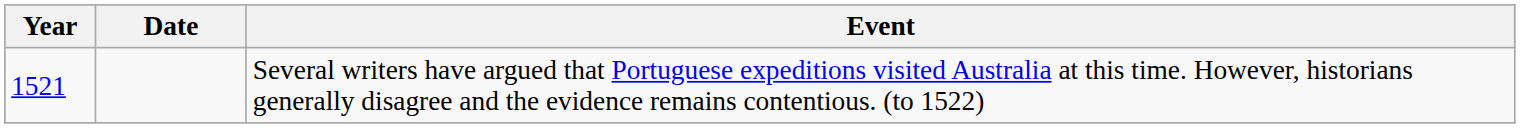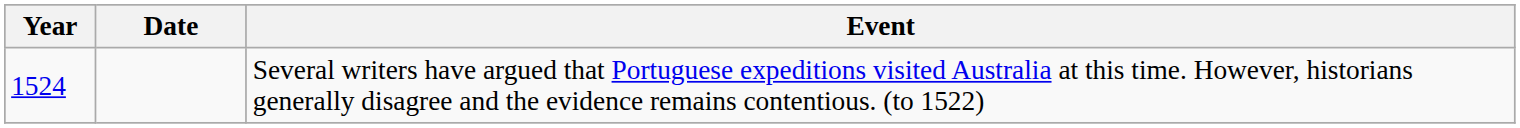row 2 | Year: 1521 -> 1524
